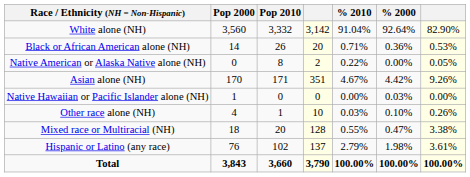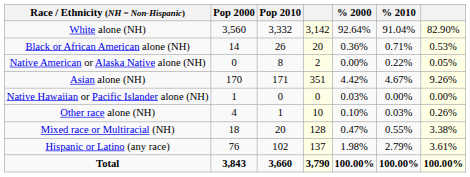columns swapped: % 2000 <-> % 2010
